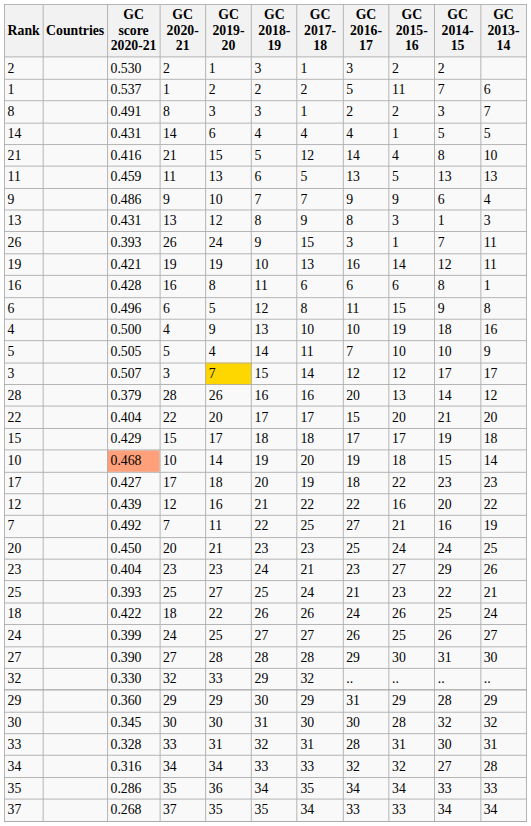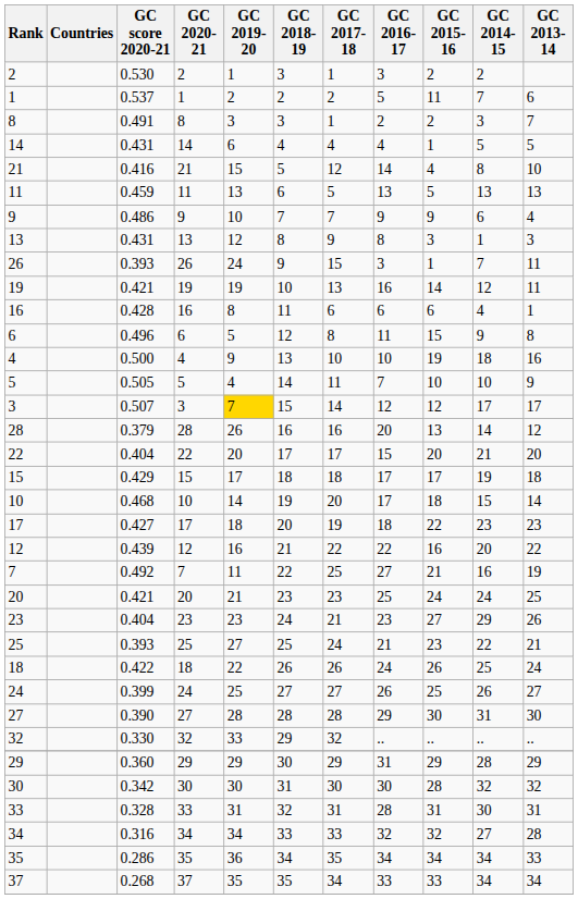row 12 | GC 2014-15: 8 -> 4
row 20 | GC score 2020-21: lightsalmon background -> no background
row 20 | GC 2016-17: 19 -> 17
row 24 | GC score 2020-21: 0.450 -> 0.421
row 32 | GC score 2020-21: 0.345 -> 0.342
row 35 | GC 2014-15: 33 -> 34
